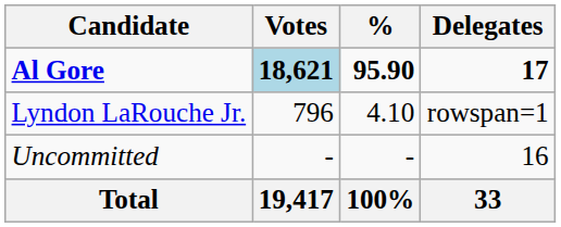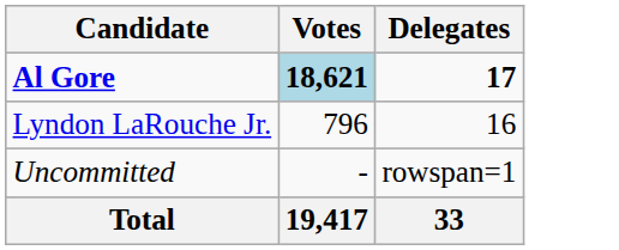- column: % | 95.90 | 4.10 | - | 100%
Lyndon LaRouche Jr. | Delegates: rowspan=1 -> 16
Uncommitted | Delegates: 16 -> rowspan=1
